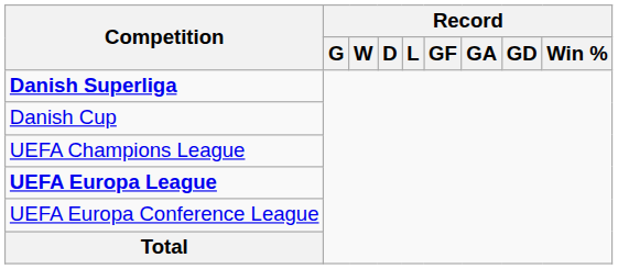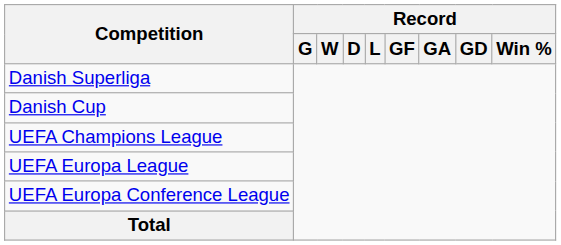Danish Superliga | Competition: bold -> normal
UEFA Europa League | Competition: bold -> normal
